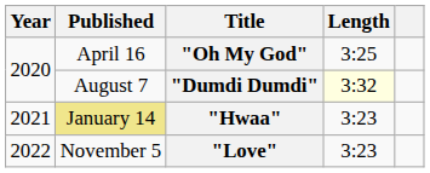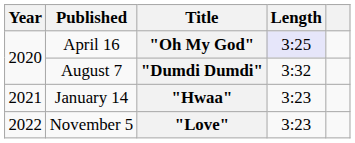"Oh My God" | Length: no background -> lavender background
"Dumdi Dumdi" | Length: lightyellow background -> no background
"Hwaa" | Published: khaki background -> no background
